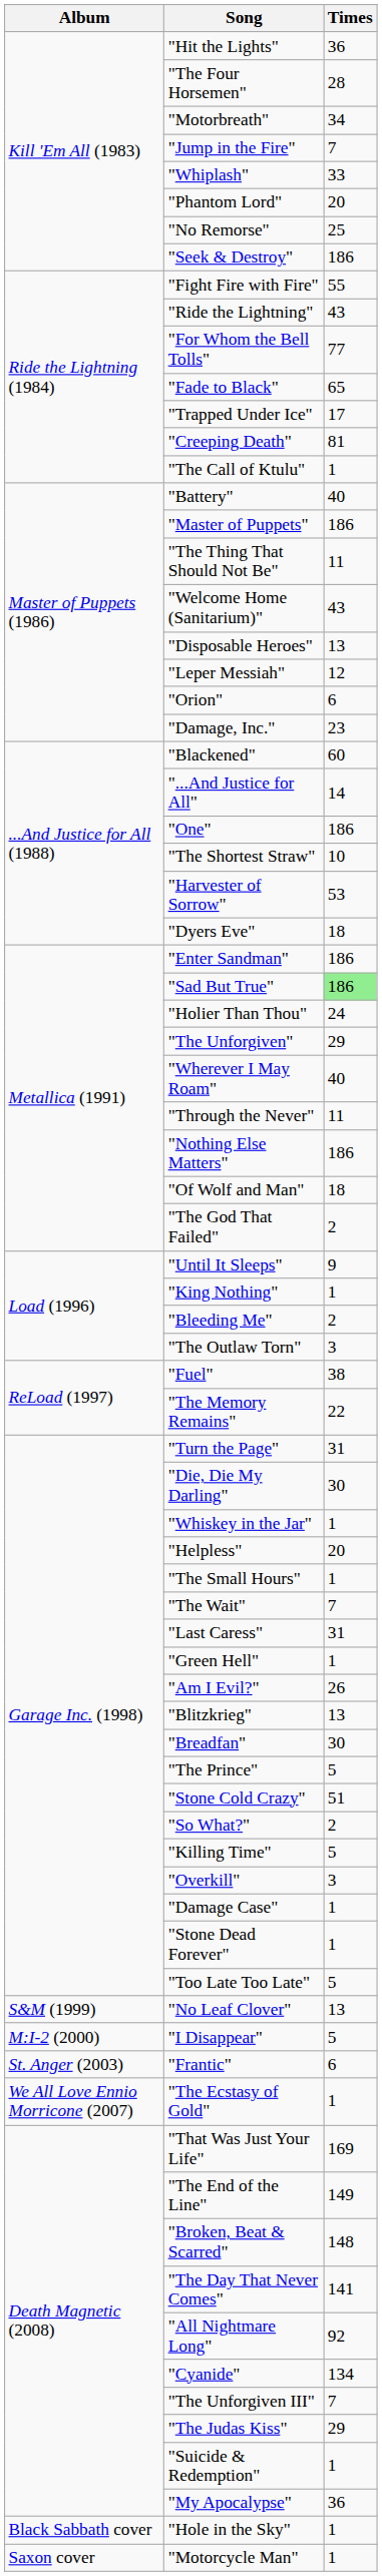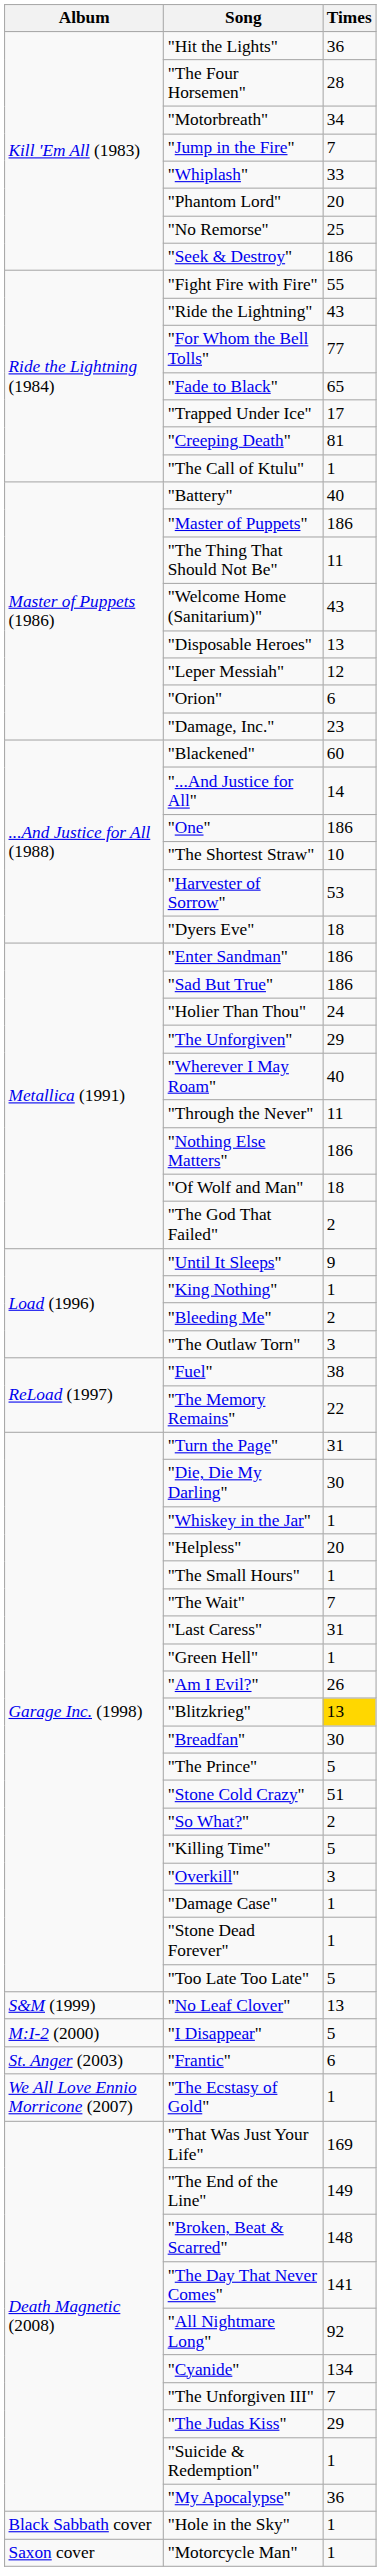"Sad But True" | Times: lightgreen background -> no background
"Blitzkrieg" | Times: no background -> gold background
